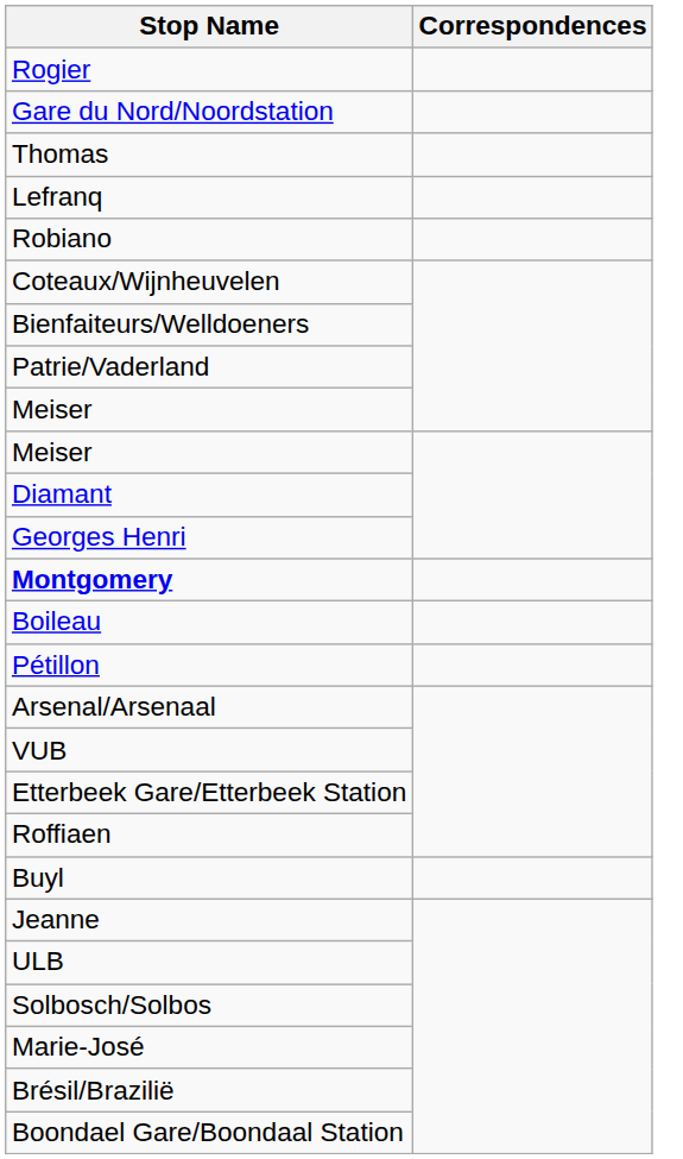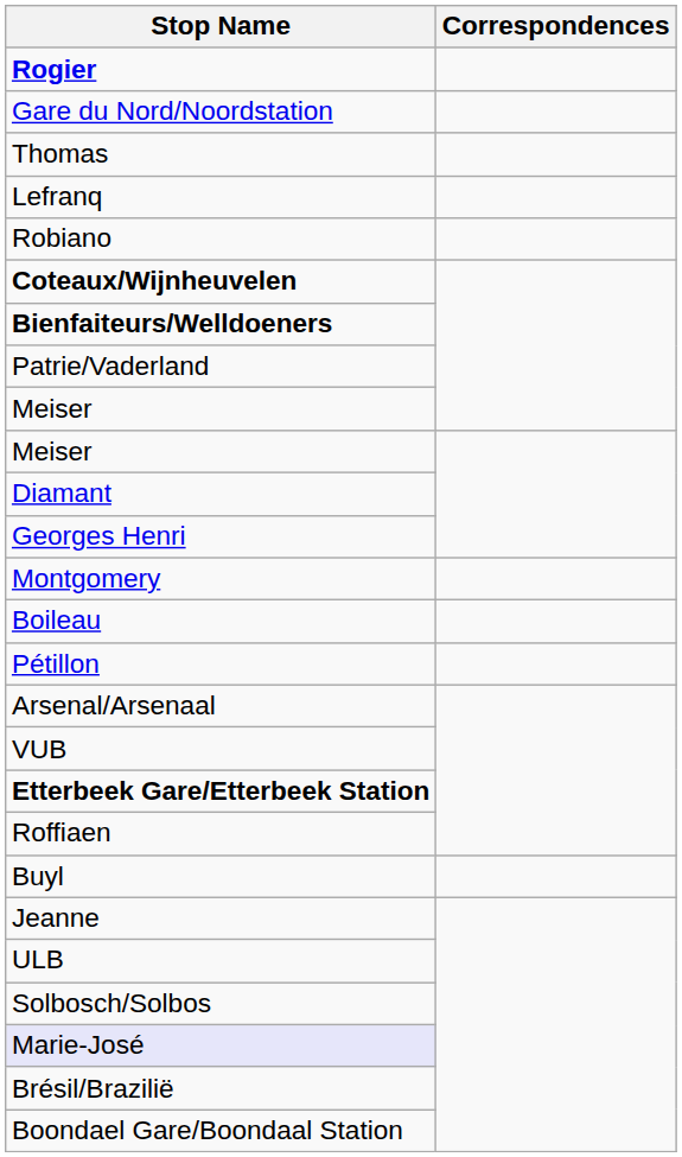row 2 | Stop Name: normal -> bold
row 7 | Stop Name: normal -> bold
row 8 | Stop Name: normal -> bold
row 14 | Stop Name: bold -> normal
row 19 | Stop Name: normal -> bold
row 25 | Stop Name: no background -> lavender background
